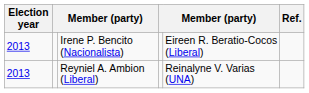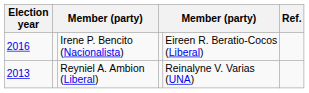Irene P. Bencito (Nacionalista) | Election year: 2013 -> 2016
